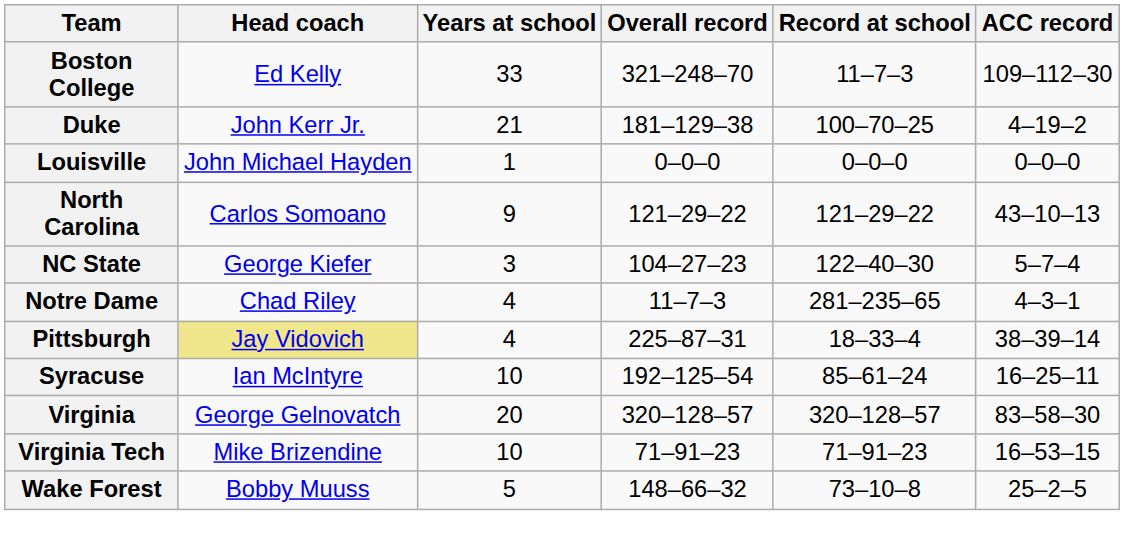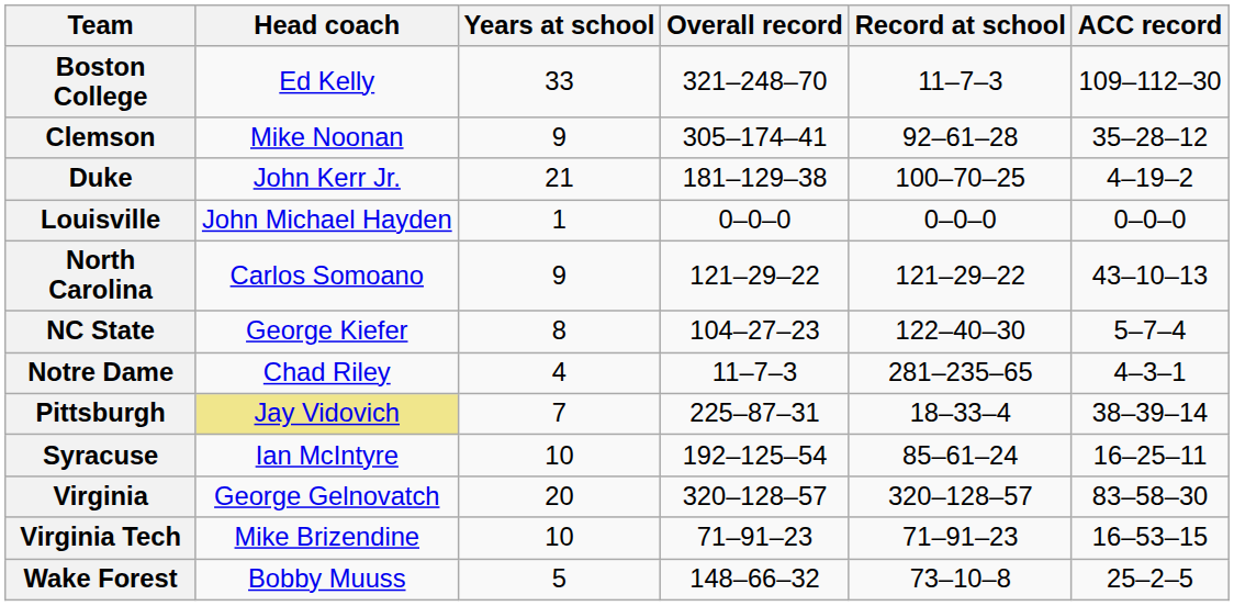+ row: Clemson | Mike Noonan | 9 | 305–174–41 | 92–61–28 | 35–28–12
NC State | Years at school: 3 -> 8
Pittsburgh | Years at school: 4 -> 7
